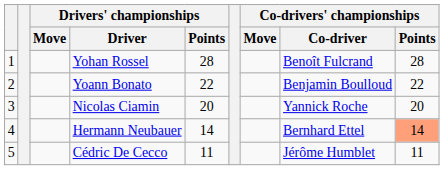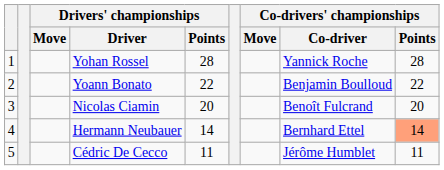Yohan Rossel | Co-drivers' championships / Co-driver: Benoît Fulcrand -> Yannick Roche
Nicolas Ciamin | Co-drivers' championships / Co-driver: Yannick Roche -> Benoît Fulcrand
